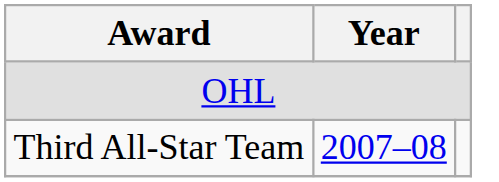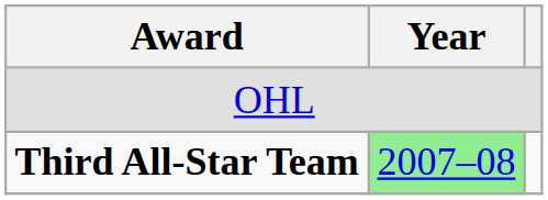Third All-Star Team | Award: normal -> bold
Third All-Star Team | Year: no background -> lightgreen background
